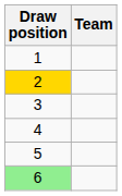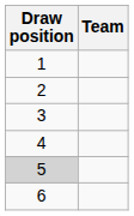2 | Draw position: gold background -> no background
5 | Draw position: no background -> lightgrey background
6 | Draw position: lightgreen background -> no background
